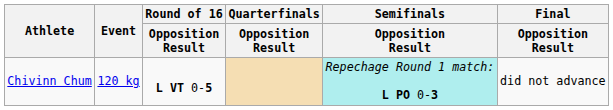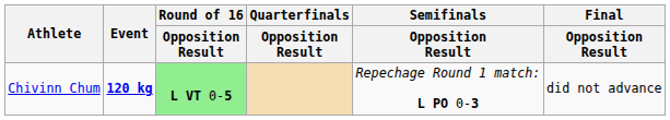Chivinn Chum | Event: normal -> bold
Chivinn Chum | Round of 16 / Opposition Result: no background -> lightgreen background
Chivinn Chum | Semifinals / Opposition Result: paleturquoise background -> no background
